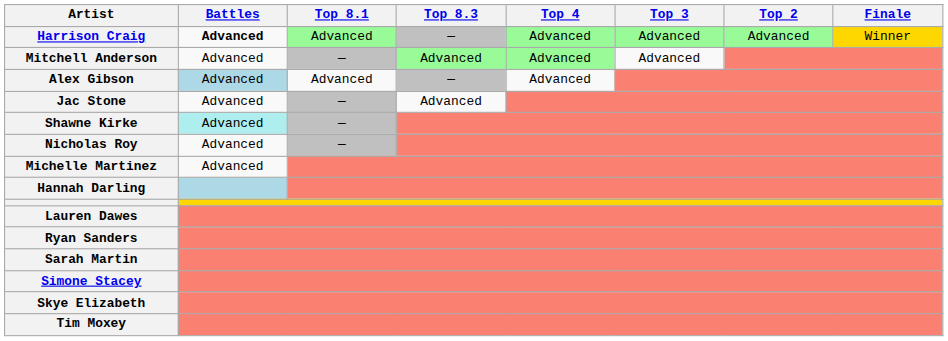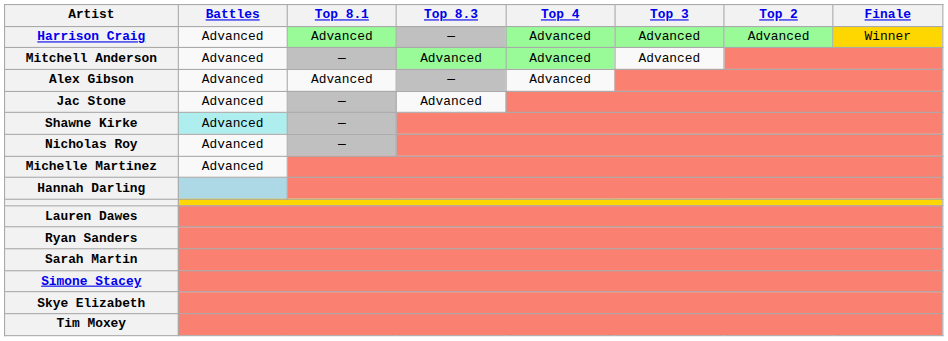Harrison Craig | Battles: bold -> normal
Alex Gibson | Battles: lightblue background -> no background
